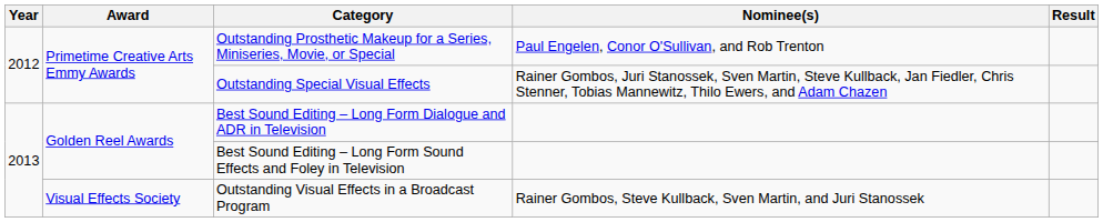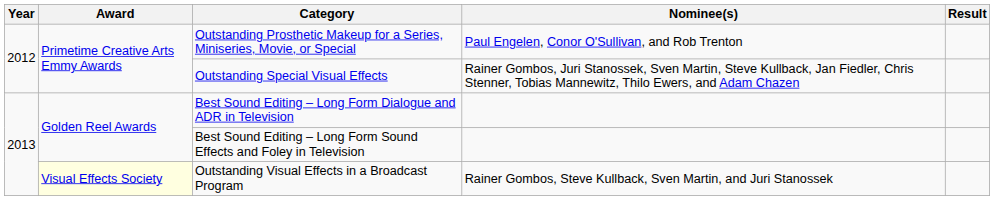Outstanding Visual Effects in a Broadcast Program | Award: no background -> lightyellow background
